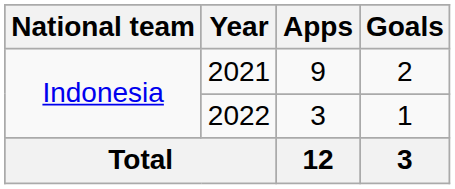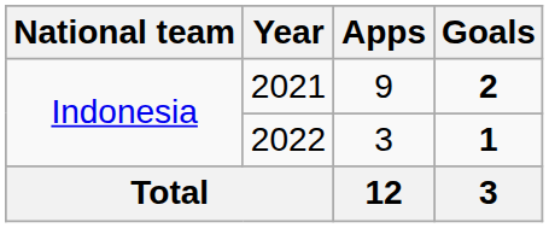2021 | Goals: normal -> bold
2022 | Goals: normal -> bold
